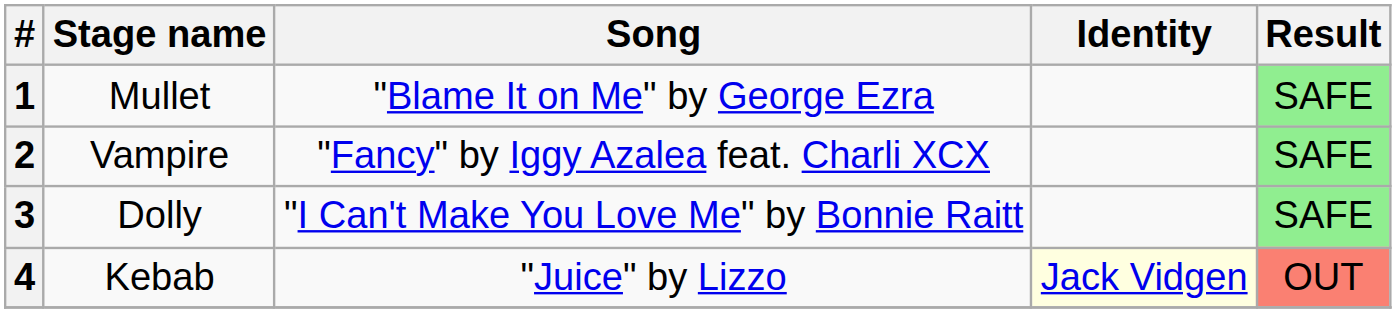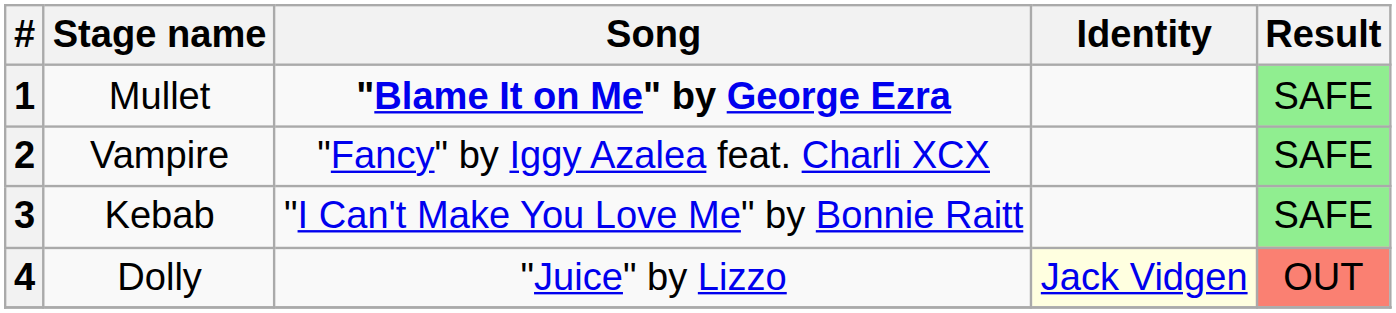1 | Song: normal -> bold
3 | Stage name: Dolly -> Kebab
4 | Stage name: Kebab -> Dolly
